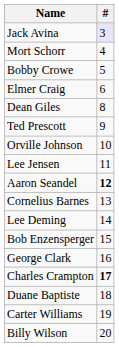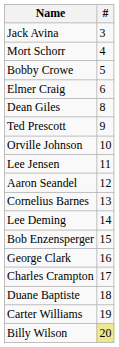Jack Avina | #: lavender background -> no background
Aaron Seandel | #: bold -> normal
Charles Crampton | #: bold -> normal
Billy Wilson | #: no background -> khaki background
